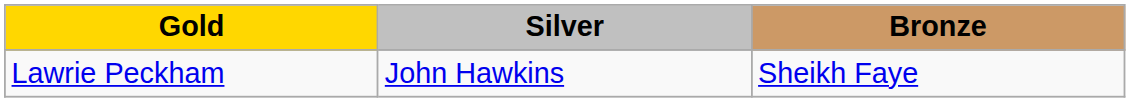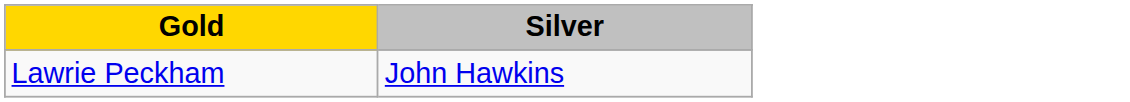- column: Bronze | Sheikh Faye
